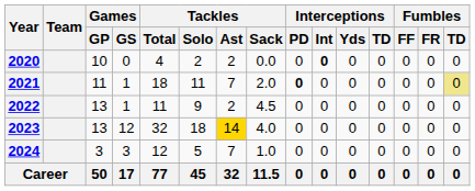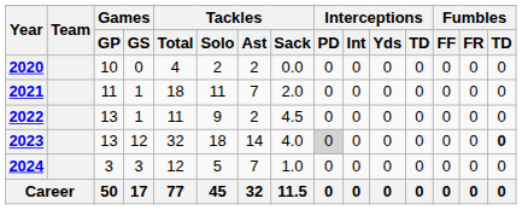2020 | Interceptions / Int: bold -> normal
2021 | Interceptions / PD: bold -> normal
2021 | Fumbles / TD: khaki background -> no background
2023 | Tackles / Ast: gold background -> no background
2023 | Interceptions / PD: no background -> lightgrey background
2023 | Fumbles / TD: normal -> bold
